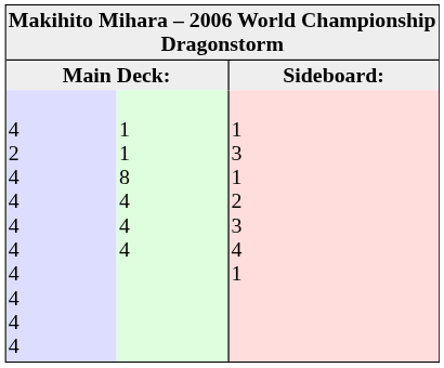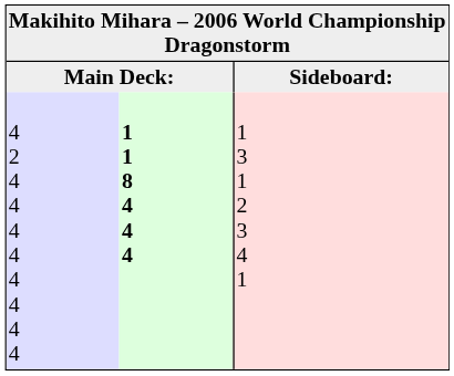4 2 4 4 4 4 4 4 4 4 | column 2: normal -> bold
